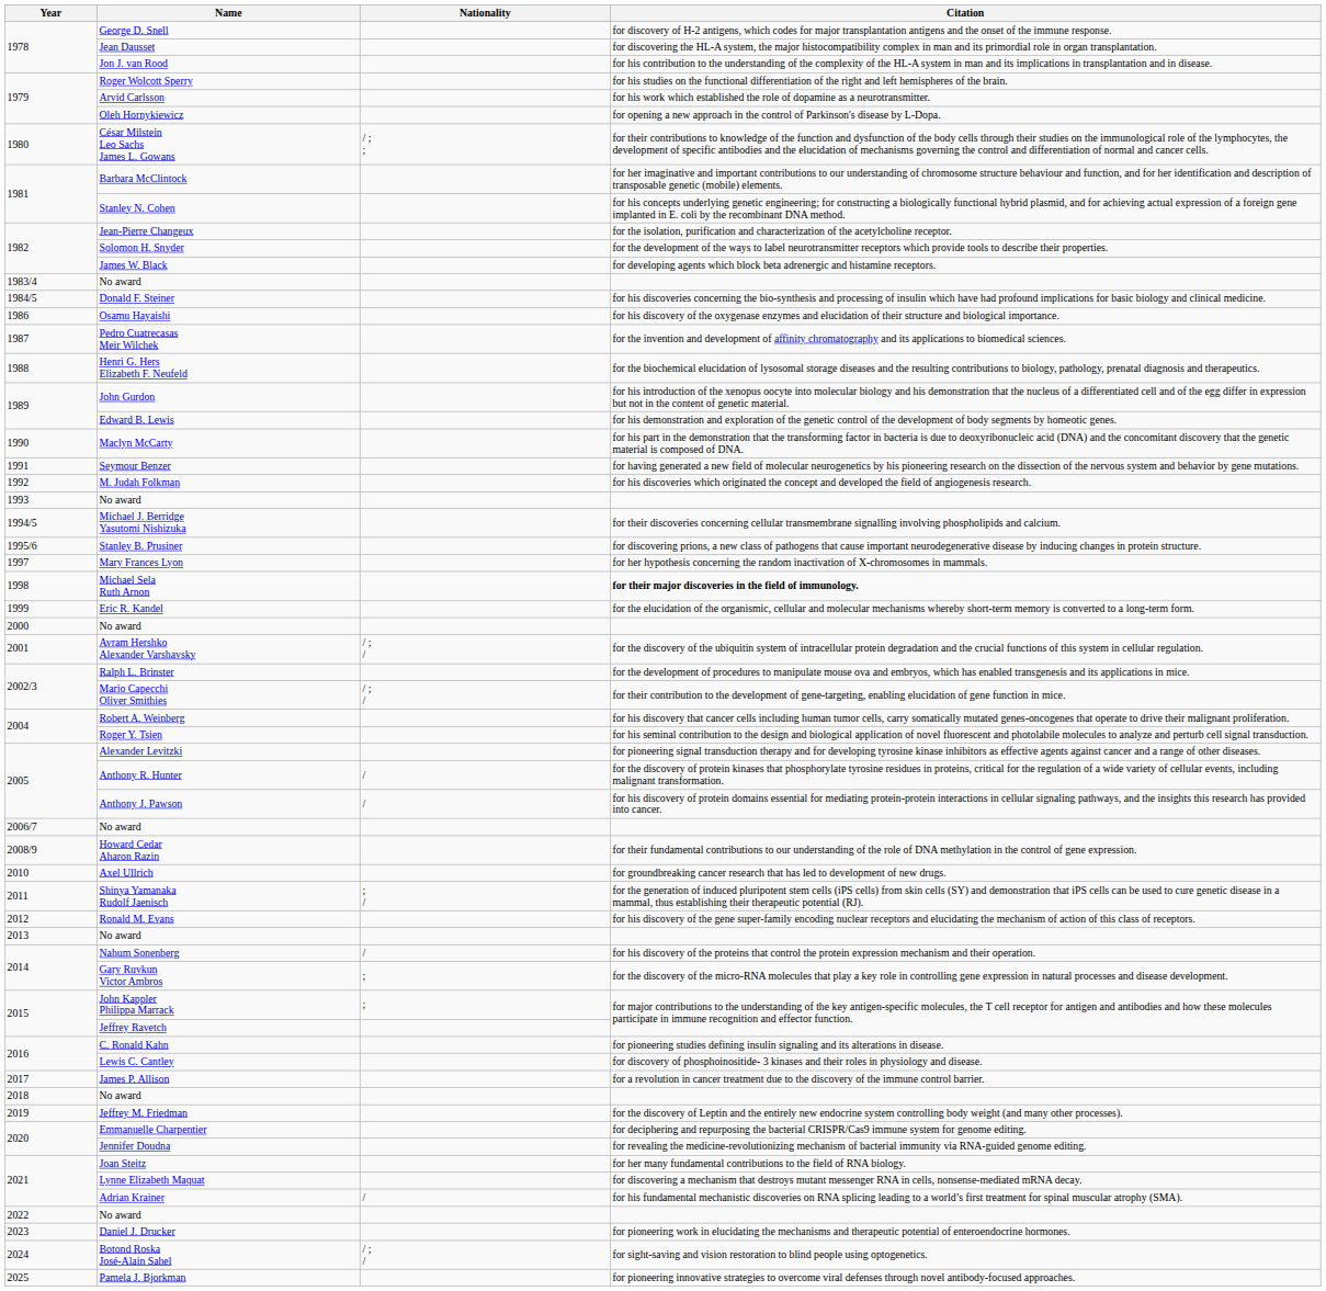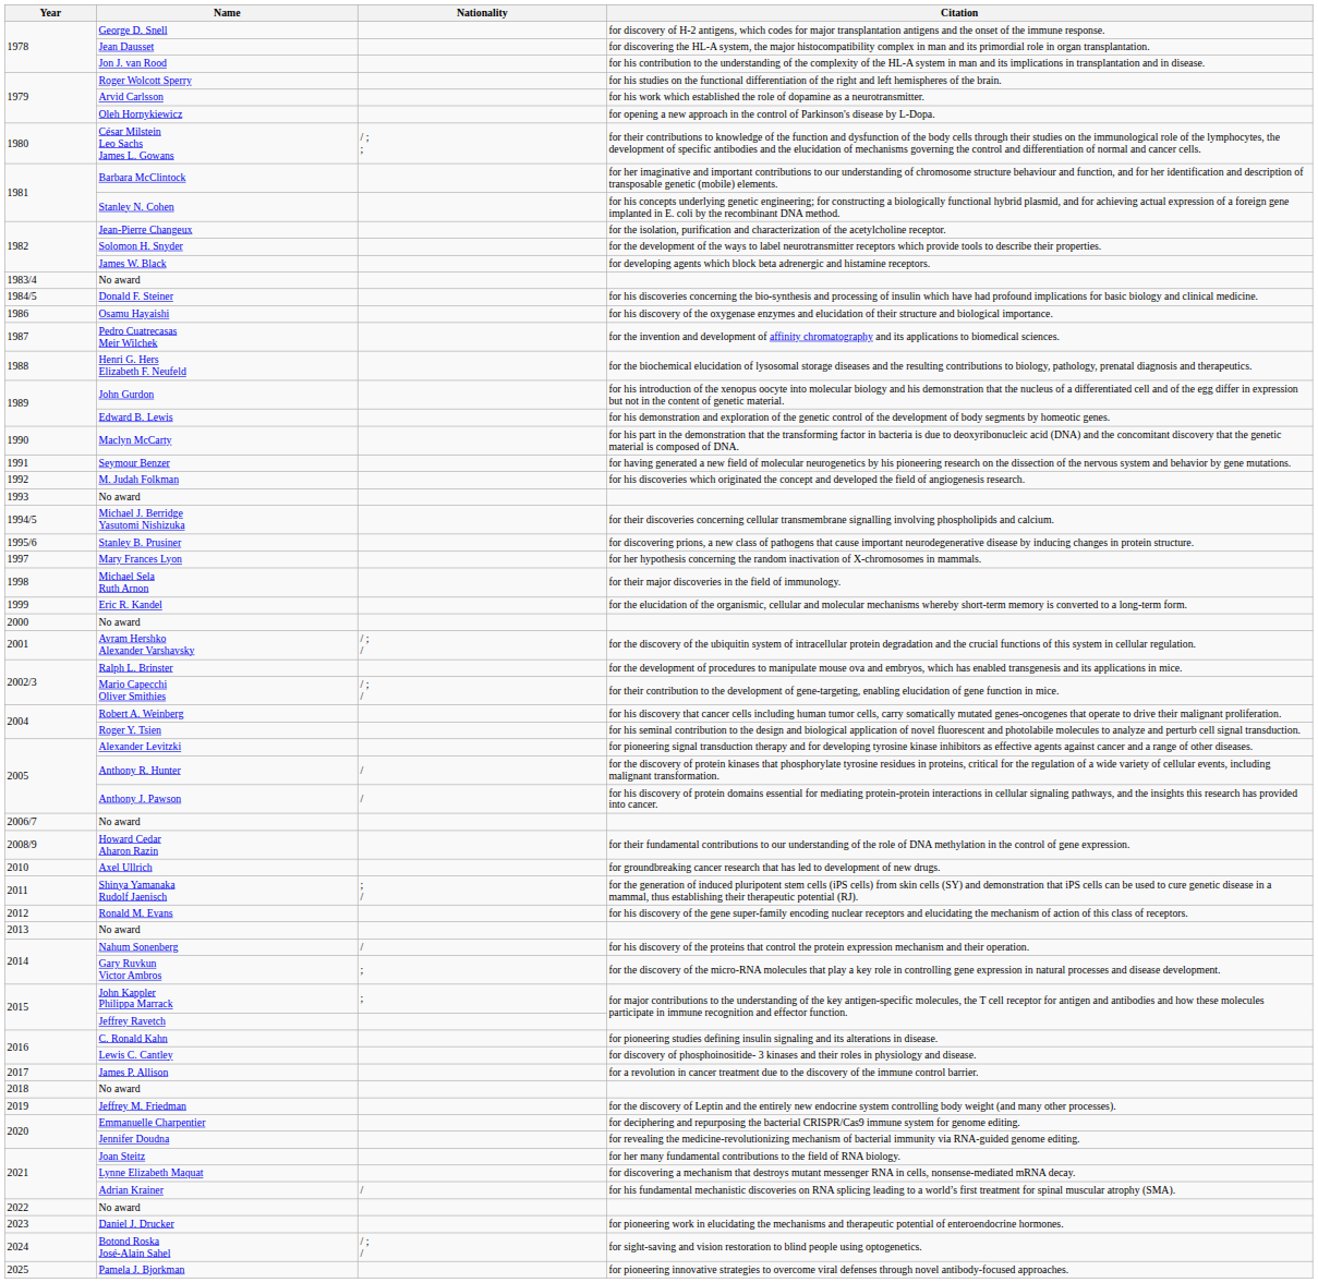Michael Sela Ruth Arnon | Citation: bold -> normal
